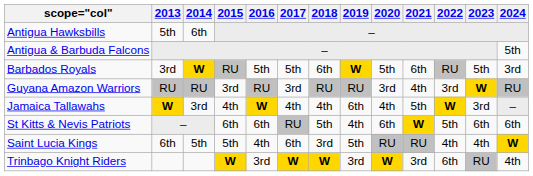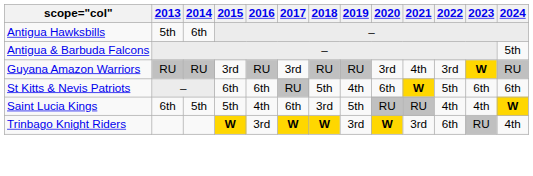- row: Barbados Royals | 3rd | W | RU | 5th | 5th | 6th | W | 5th | 6th | RU | 5th | 3rd
- row: Jamaica Tallawahs | W | 3rd | 4th | W | 4th | 4th | 6th | 4th | 5th | W | 3rd | –
